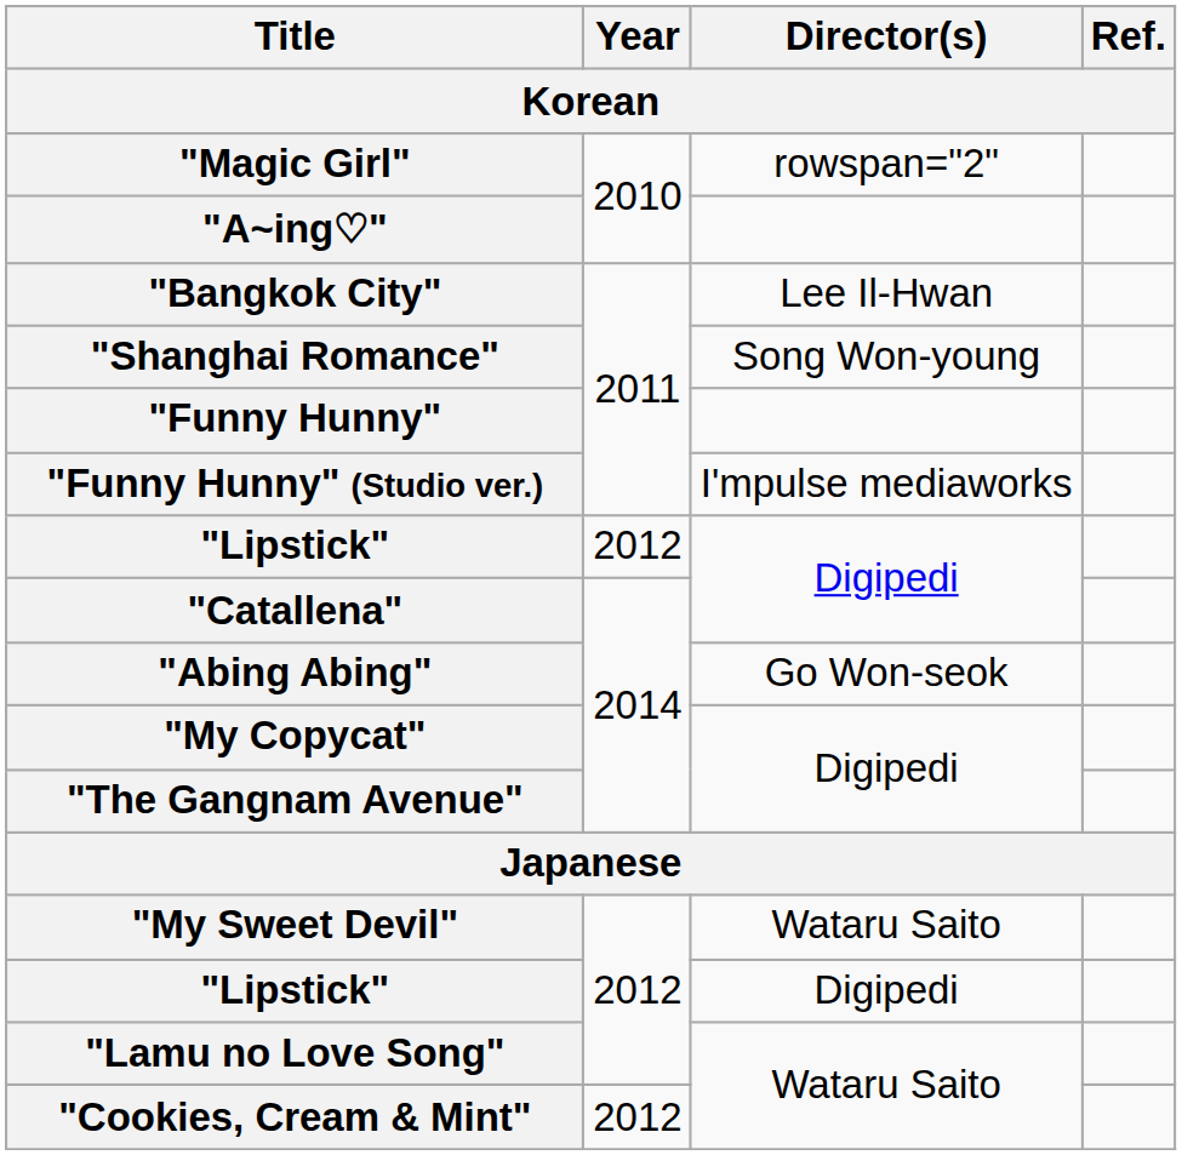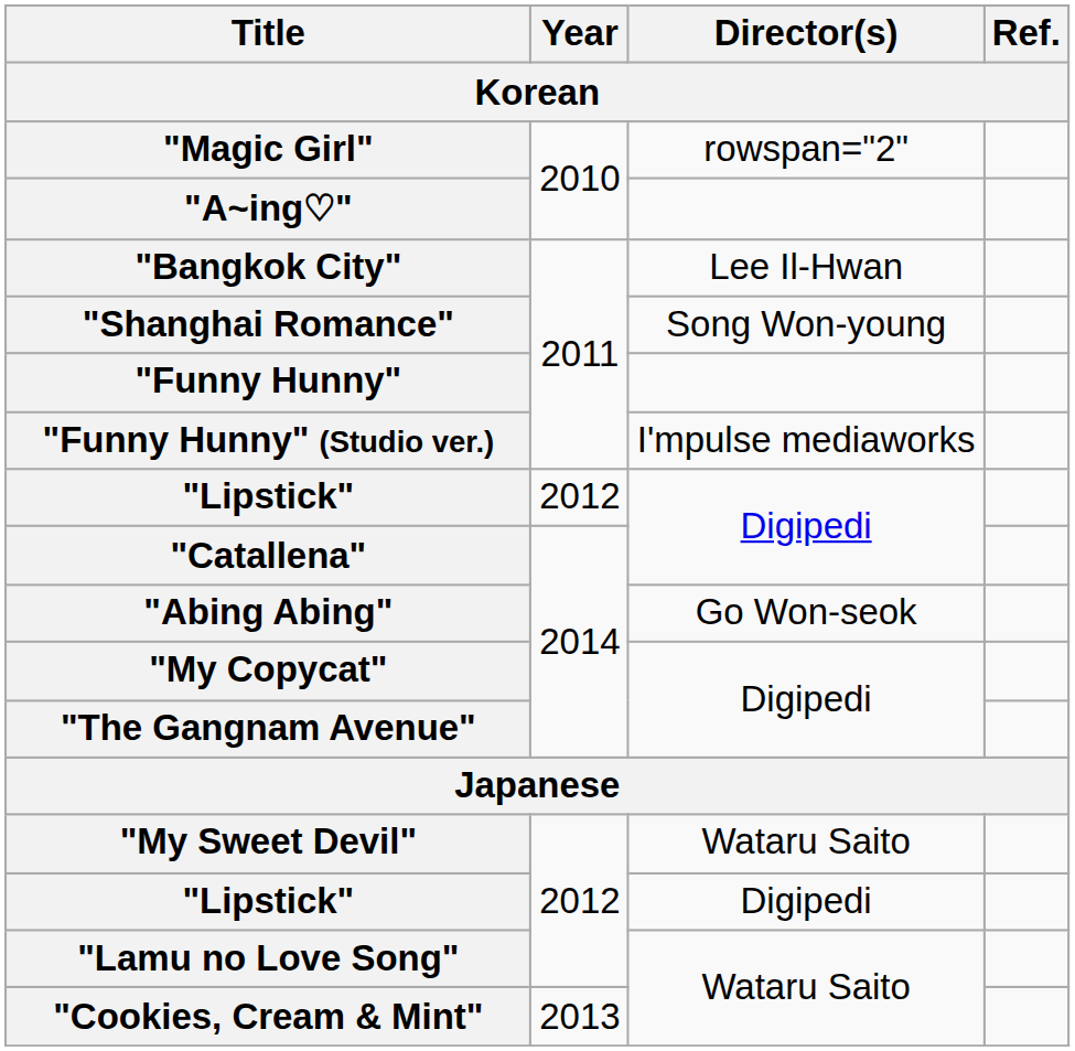"Cookies, Cream & Mint" | Year: 2012 -> 2013
